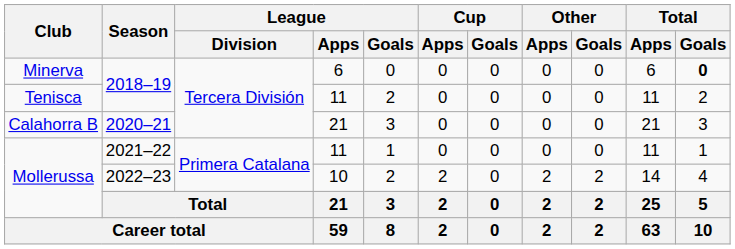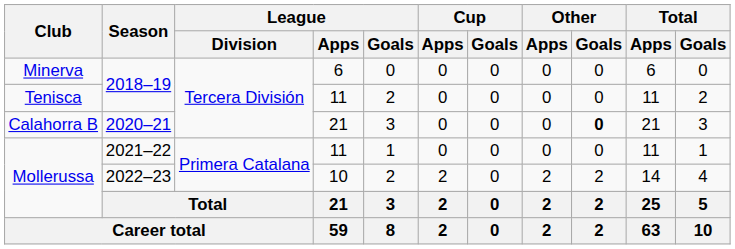Minerva | Total / Goals: bold -> normal
Calahorra B | Other / Goals: normal -> bold
